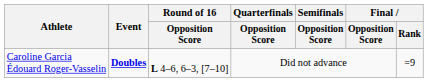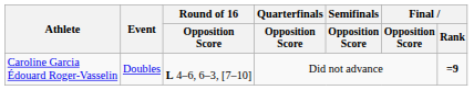Caroline Garcia Édouard Roger-Vasselin | Event: bold -> normal
Caroline Garcia Édouard Roger-Vasselin | Final / Rank: normal -> bold
